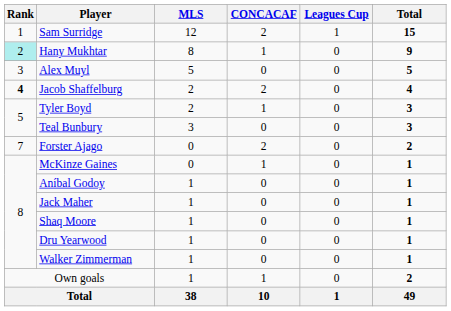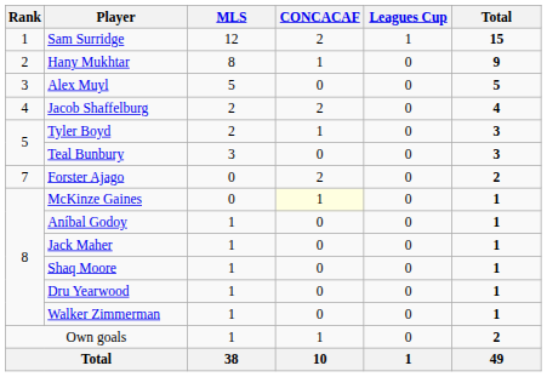Hany Mukhtar | Rank: paleturquoise background -> no background
Jacob Shaffelburg | Rank: bold -> normal
McKinze Gaines | CONCACAF: no background -> lightyellow background
